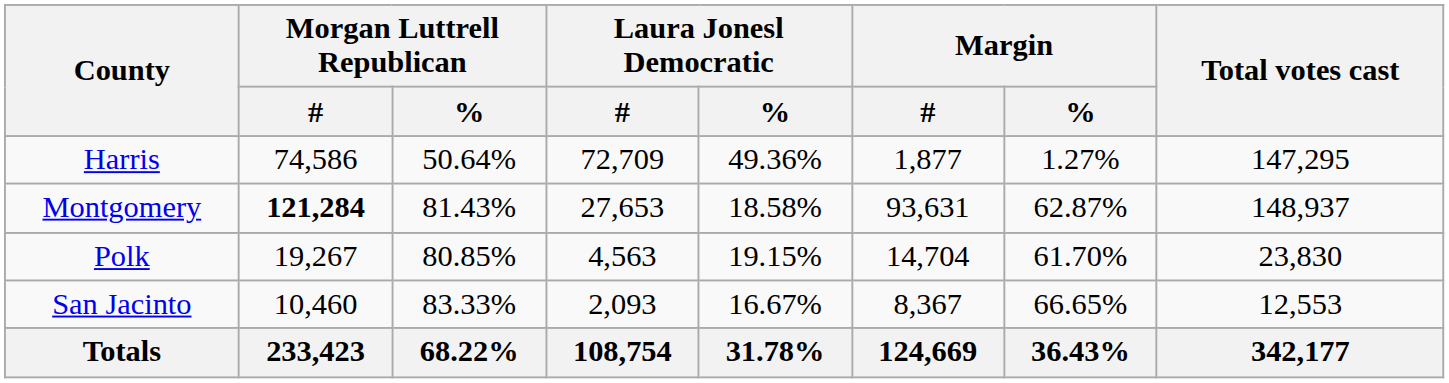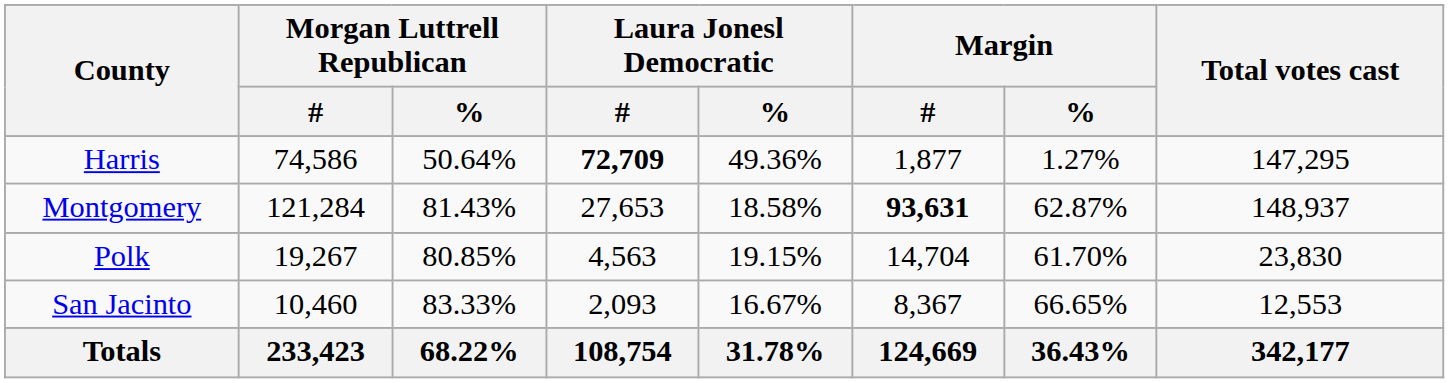Harris | Laura Jonesl Democratic / #: normal -> bold
Montgomery | Morgan Luttrell Republican / #: bold -> normal
Montgomery | Margin / #: normal -> bold
